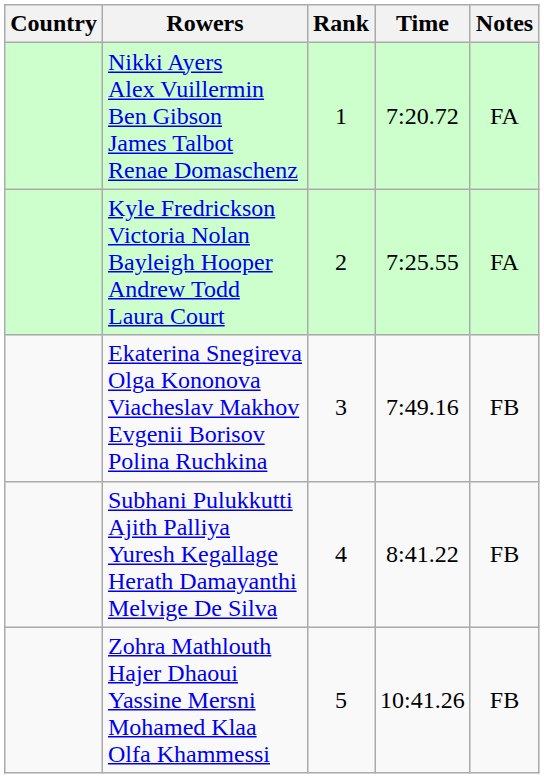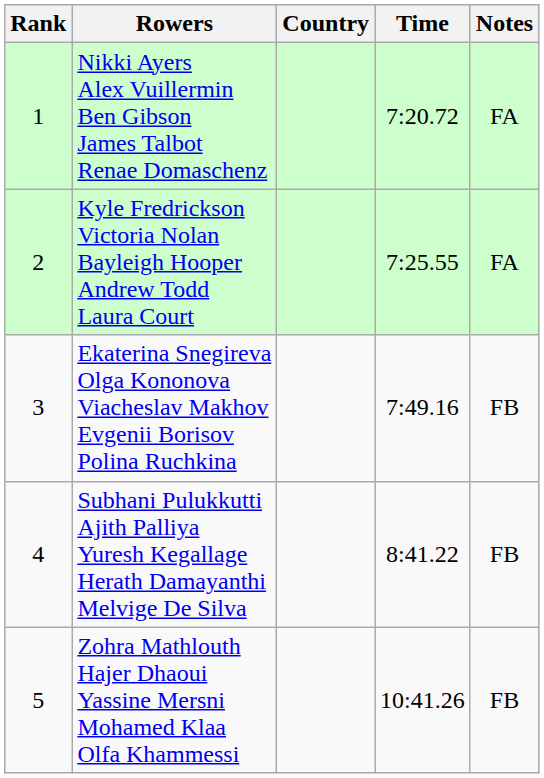columns swapped: Rank <-> Country
